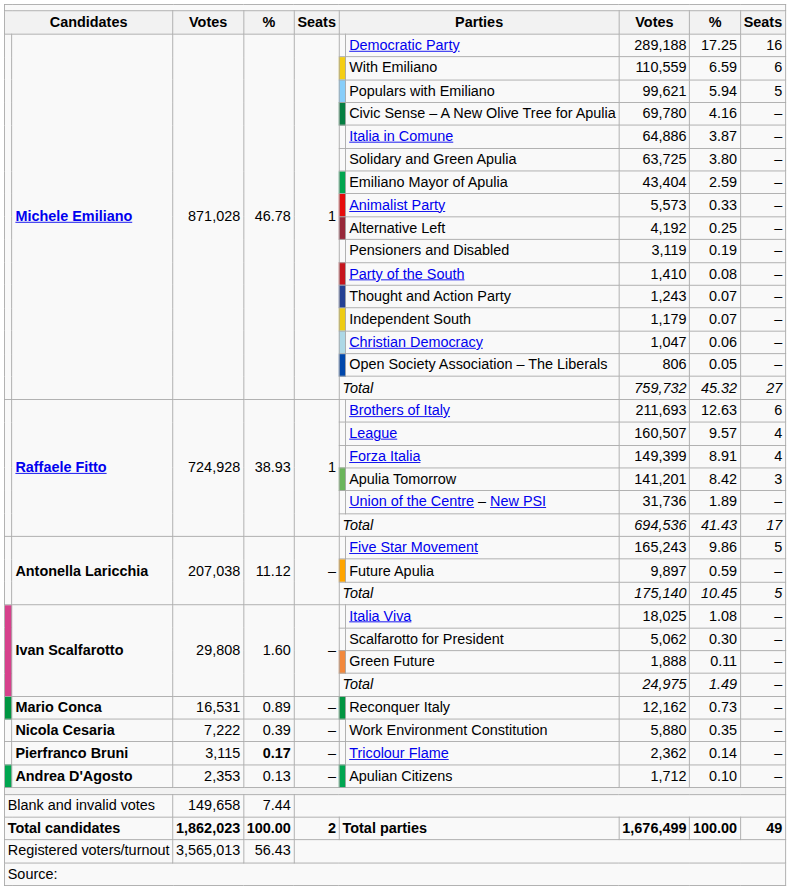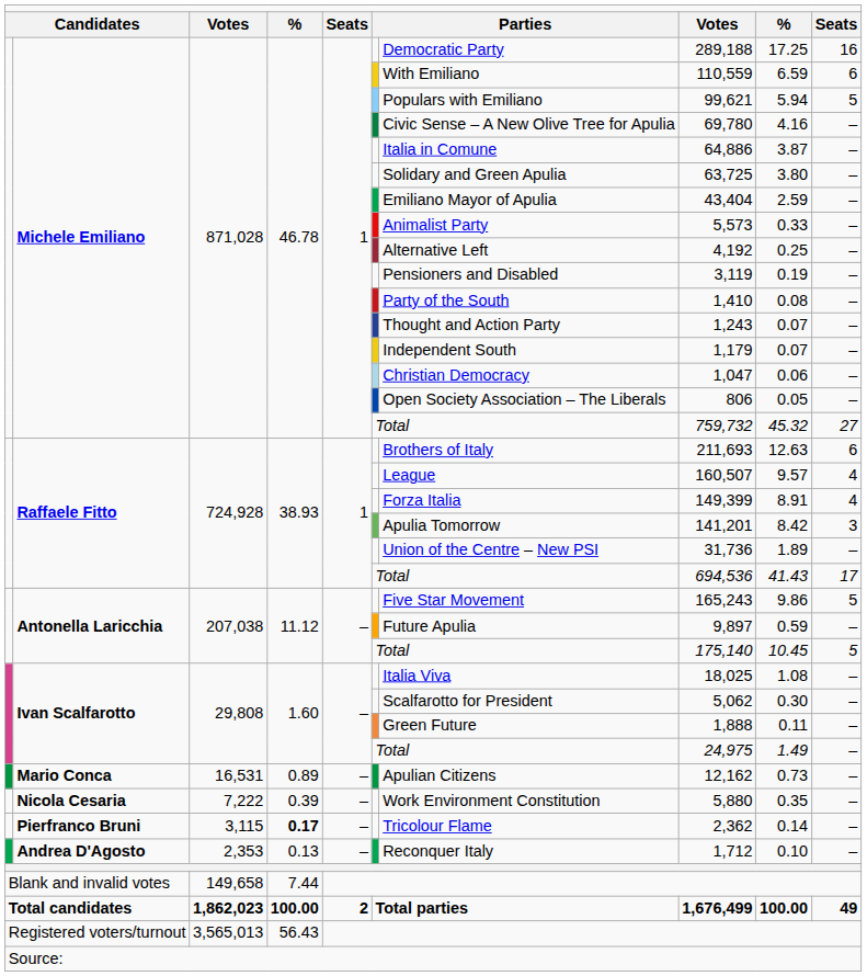Mario Conca | column 7: Reconquer Italy -> Apulian Citizens
Andrea D'Agosto | column 7: Apulian Citizens -> Reconquer Italy
